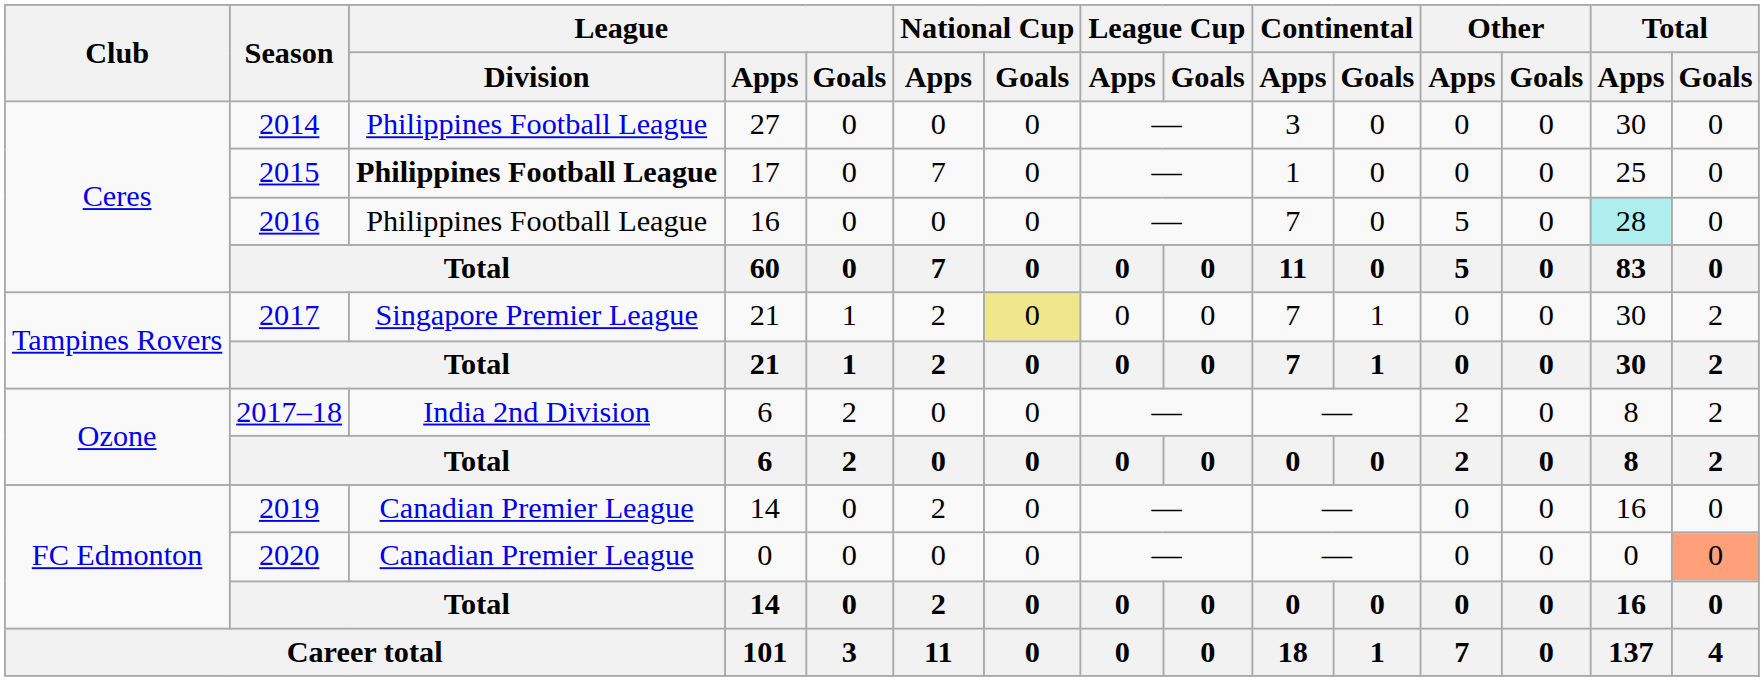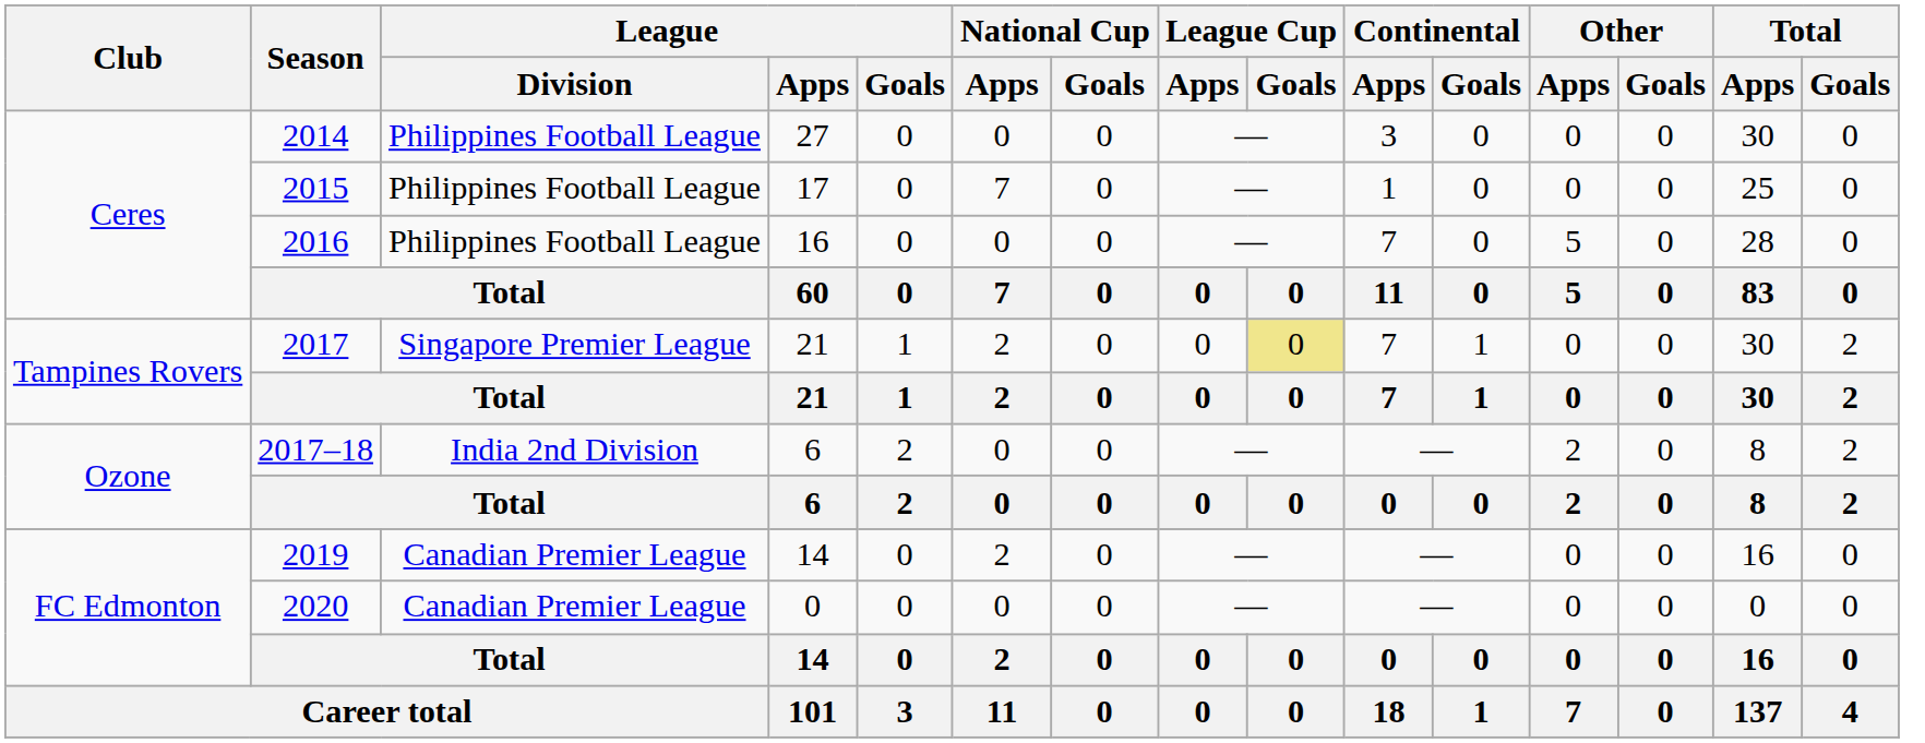2015 | League / Division: bold -> normal
2016 | Total / Apps: paleturquoise background -> no background
2017 | National Cup / Goals: khaki background -> no background
2017 | League Cup / Goals: no background -> khaki background
2020 | Total / Goals: lightsalmon background -> no background
